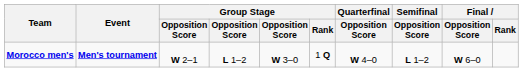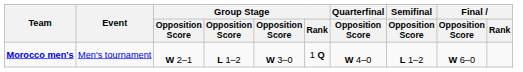Morocco men's | Event: bold -> normal
